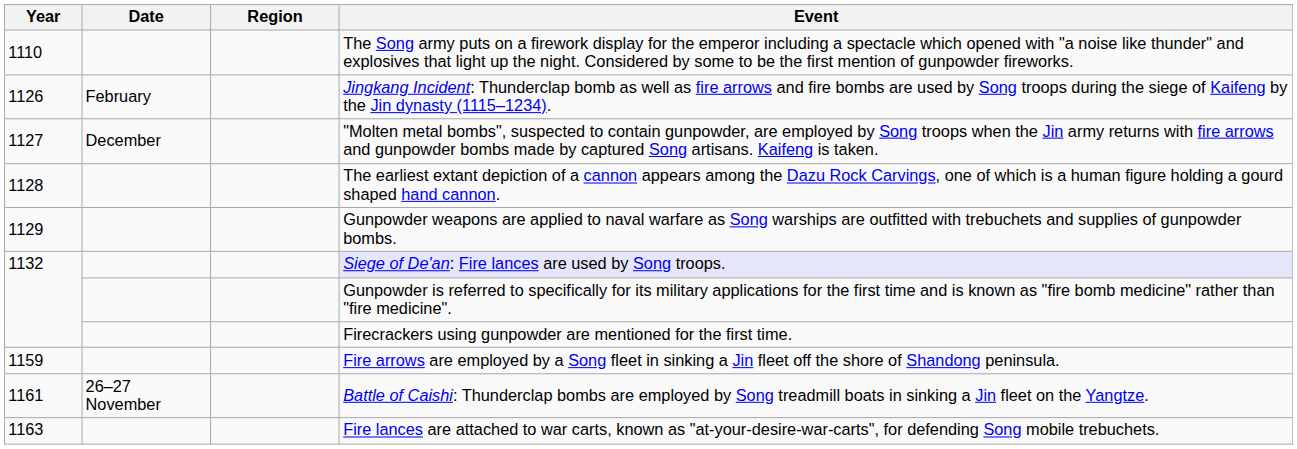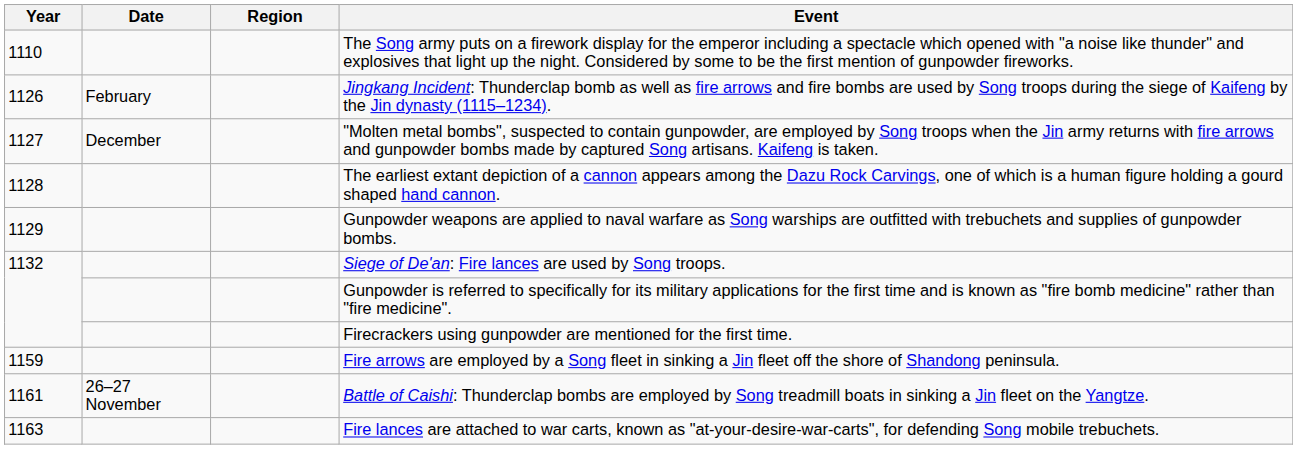Siege of De'an: Fire lances are used by Song troops. | Event: lavender background -> no background
